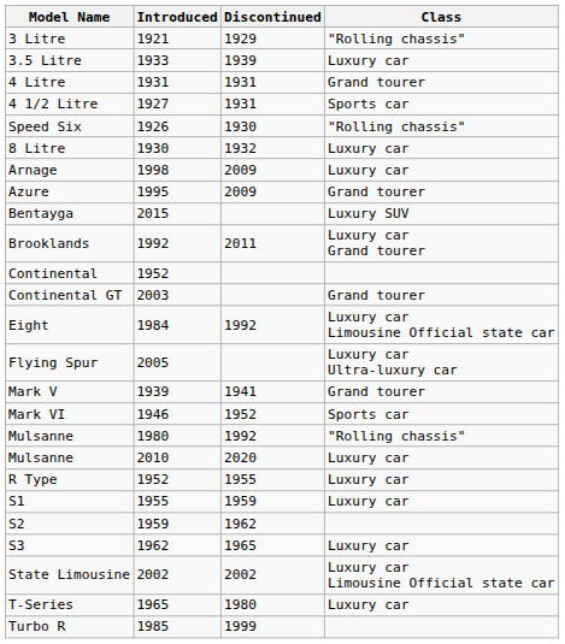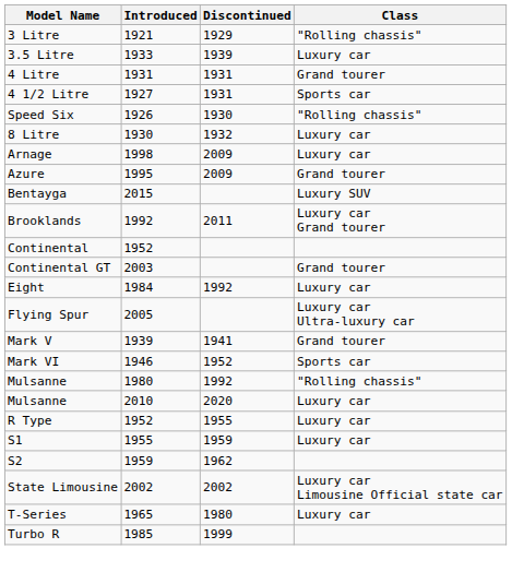Eight | Class: Luxury car Limousine Official state car -> Luxury car
- row: S3 | 1962 | 1965 | Luxury car
